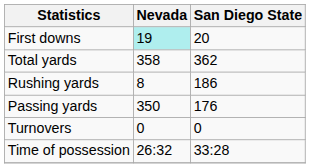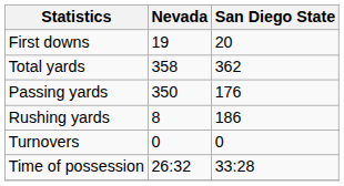First downs | Nevada: paleturquoise background -> no background
rows swapped: Rushing yards <-> Passing yards
